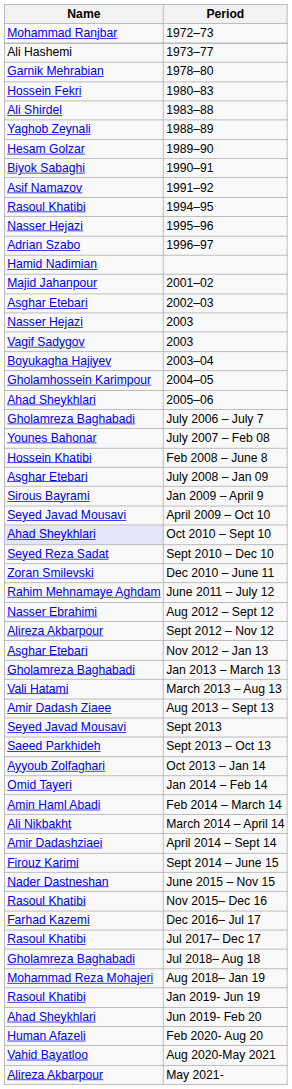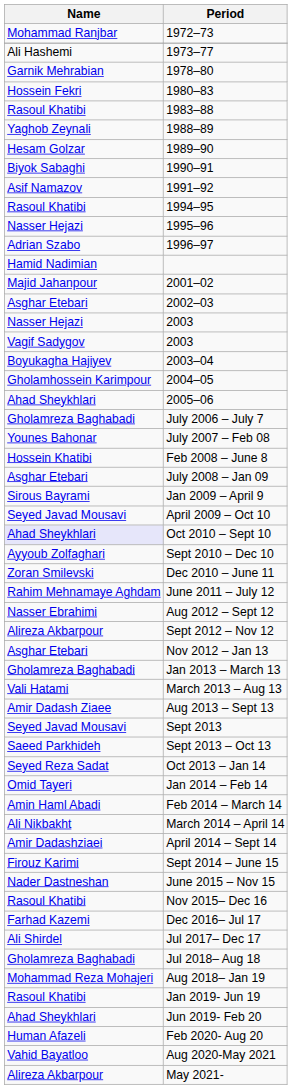row 6 | Name: Ali Shirdel -> Rasoul Khatibi
row 29 | Name: Seyed Reza Sadat -> Ayyoub Zolfaghari
row 40 | Name: Ayyoub Zolfaghari -> Seyed Reza Sadat
row 49 | Name: Rasoul Khatibi -> Ali Shirdel
